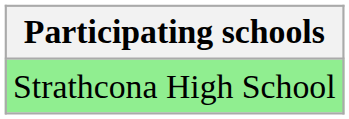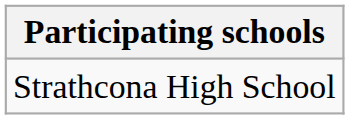row 2 | column 1: lightgreen background -> no background
